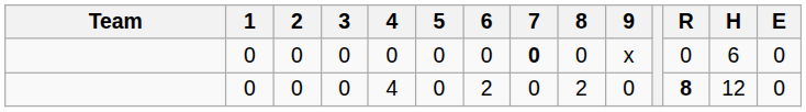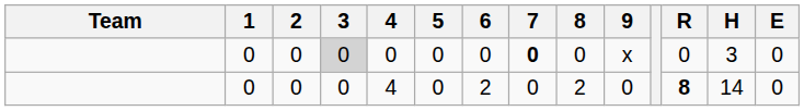row 2 | 3: no background -> lightgrey background
row 2 | H: 6 -> 3
row 3 | H: 12 -> 14
